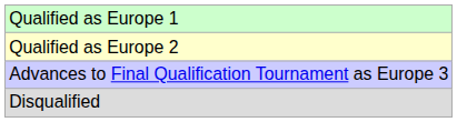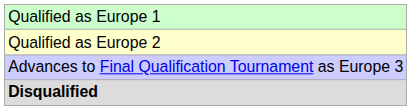row 4 | column 1: normal -> bold
